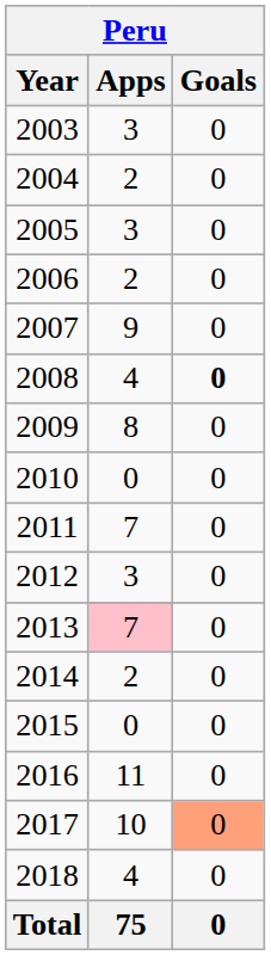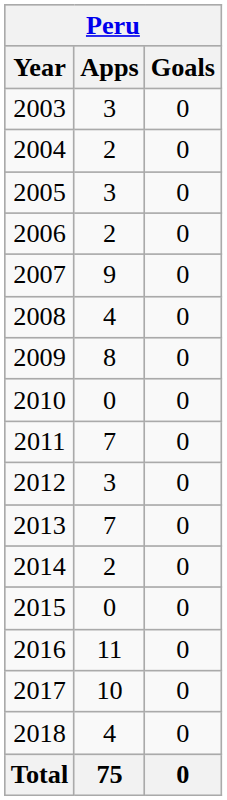2008 | Goals: bold -> normal
2013 | Apps: pink background -> no background
2017 | Goals: lightsalmon background -> no background
